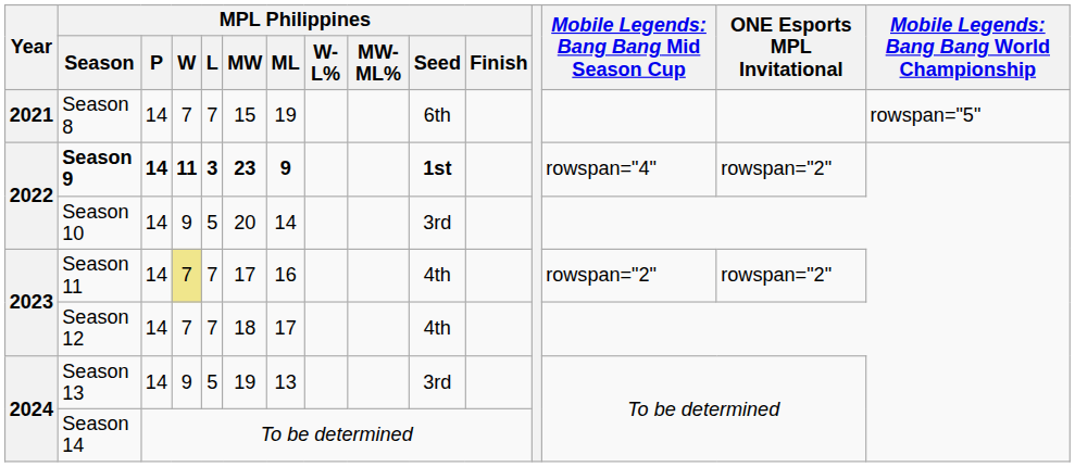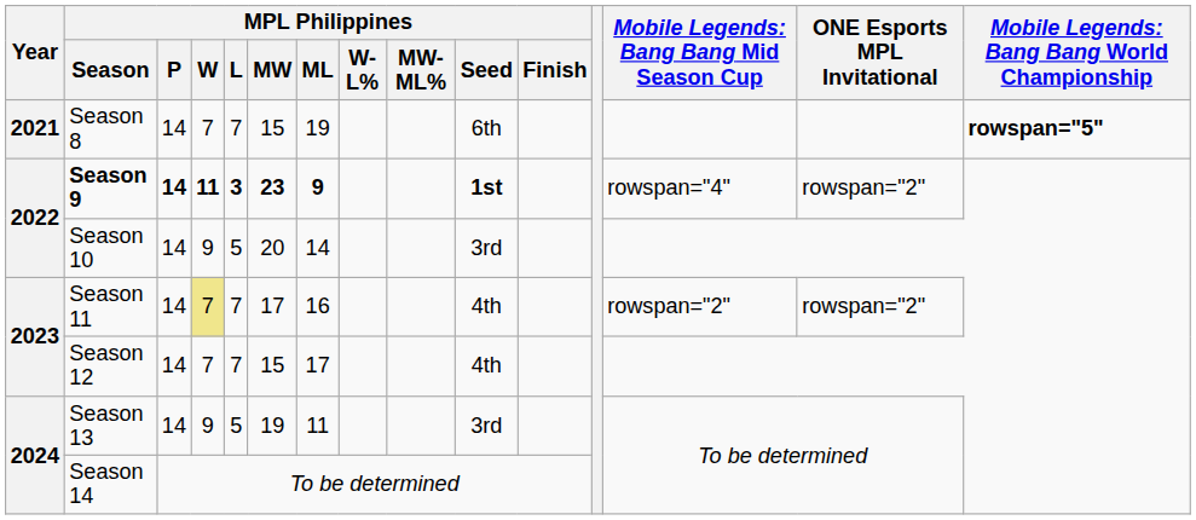Season 8 | column 15: normal -> bold
Season 12 | MPL Philippines / MW: 18 -> 15
Season 13 | MPL Philippines / ML: 13 -> 11
